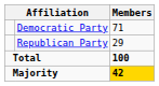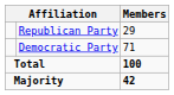rows swapped: Democratic Party <-> Republican Party
Majority | Members: gold background -> no background
